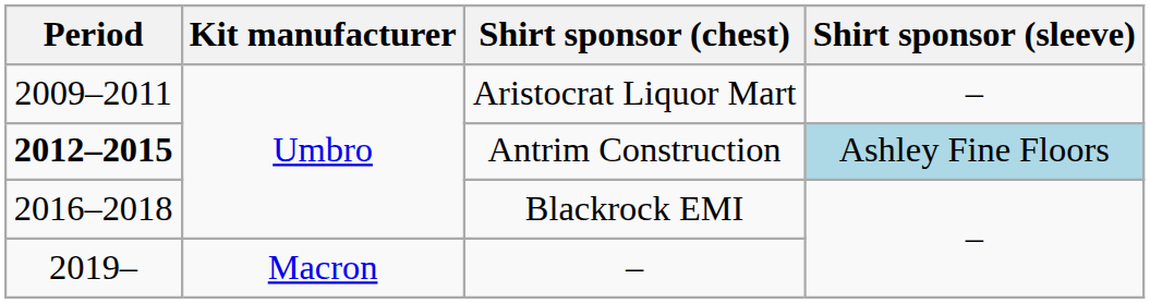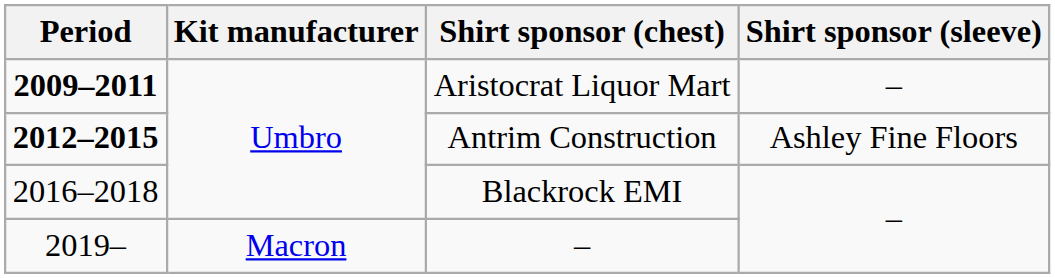Aristocrat Liquor Mart | Period: normal -> bold
Antrim Construction | Shirt sponsor (sleeve): lightblue background -> no background
